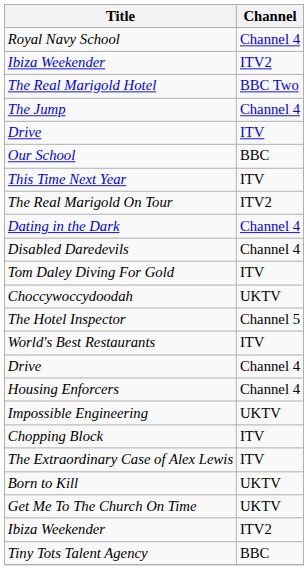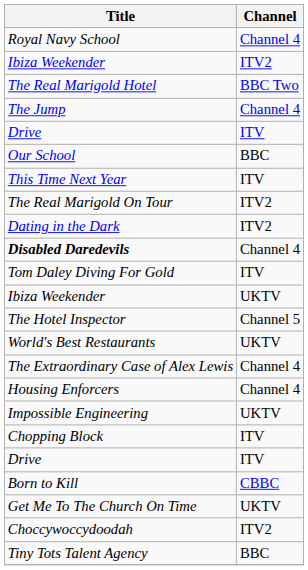row 10 | Channel: Channel 4 -> ITV2
row 11 | Title: normal -> bold
row 13 | Title: Choccywoccydoodah -> Ibiza Weekender
row 15 | Channel: ITV -> UKTV
row 16 | Title: Drive -> The Extraordinary Case of Alex Lewis
row 20 | Title: The Extraordinary Case of Alex Lewis -> Drive
row 21 | Channel: UKTV -> CBBC
row 23 | Title: Ibiza Weekender -> Choccywoccydoodah
